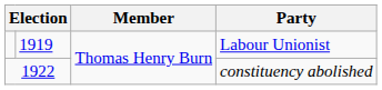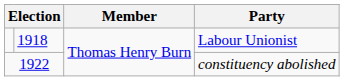Labour Unionist | column 2: 1919 -> 1918
